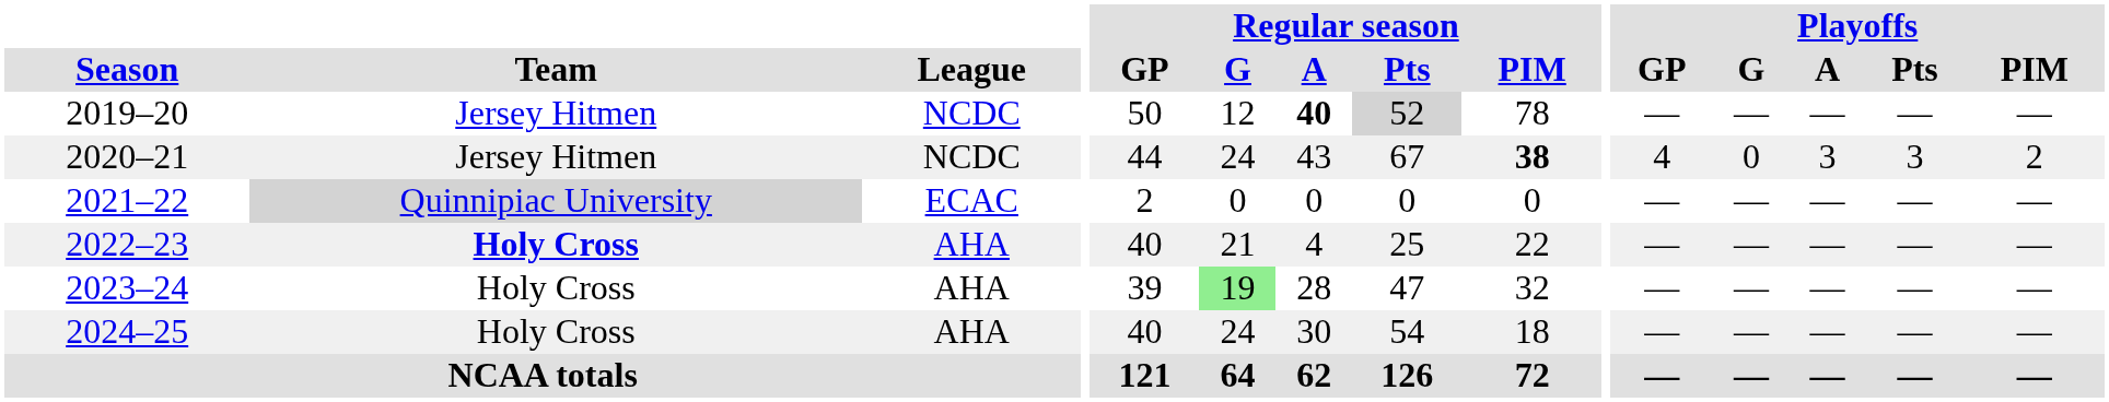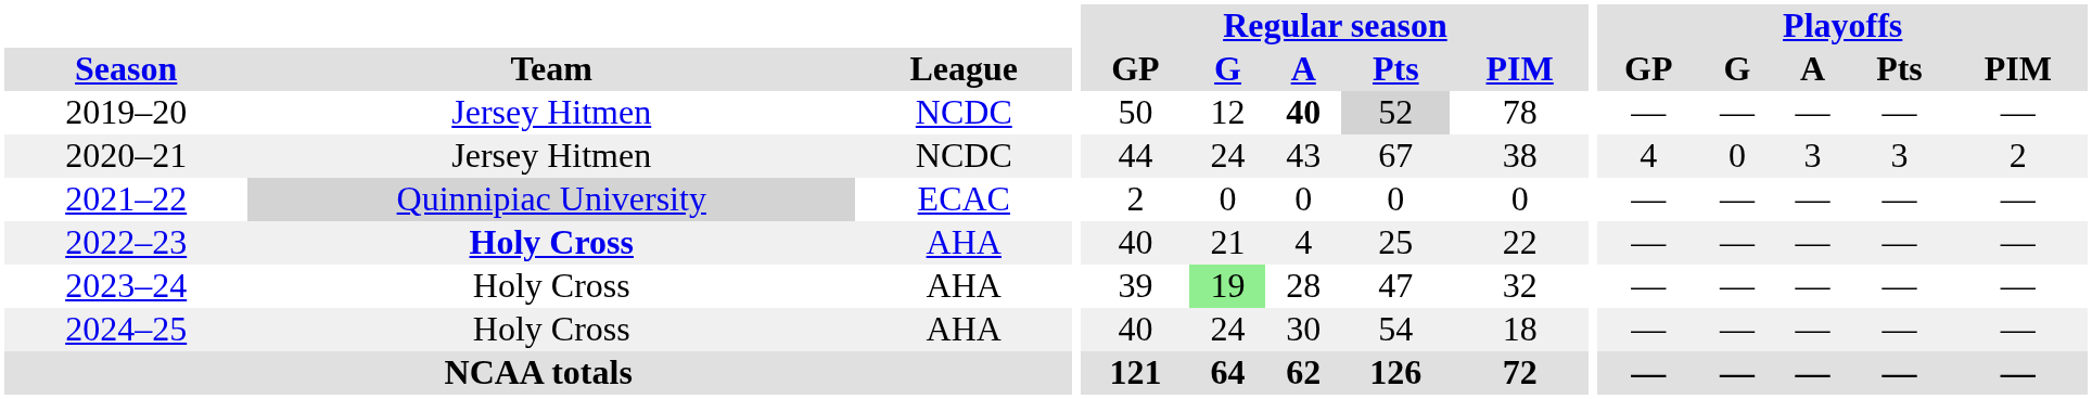2020–21 | Regular season / PIM: bold -> normal
